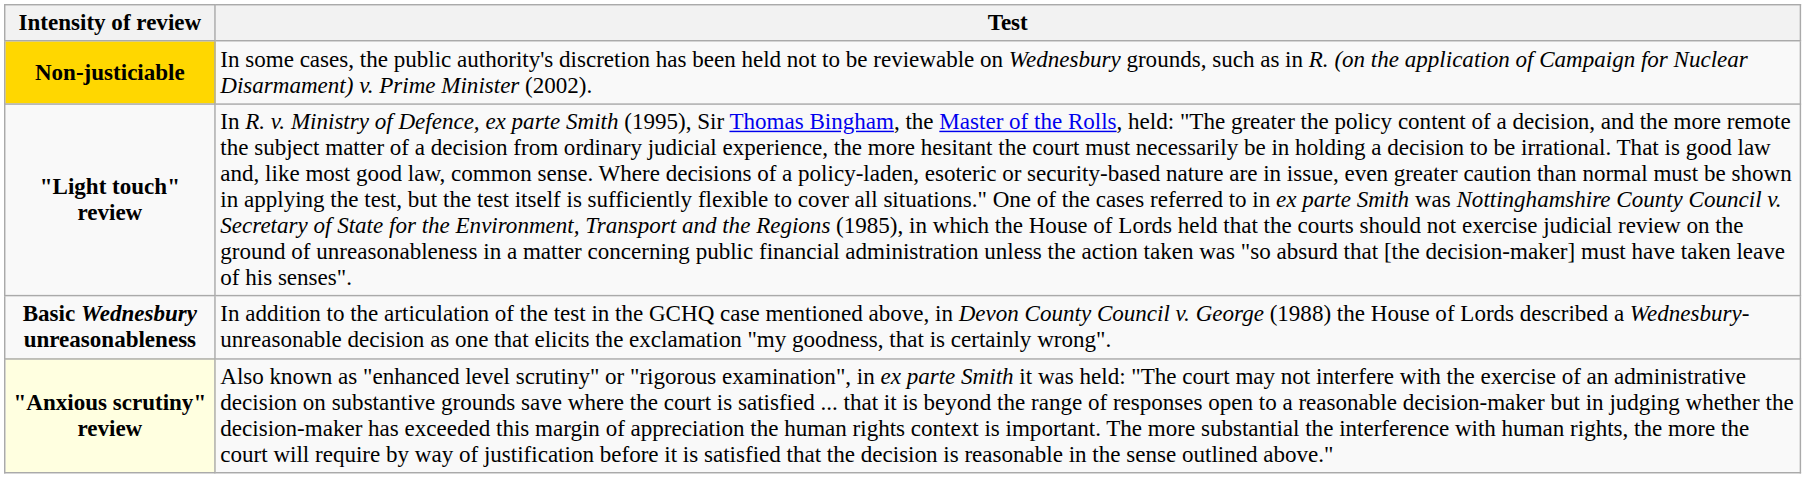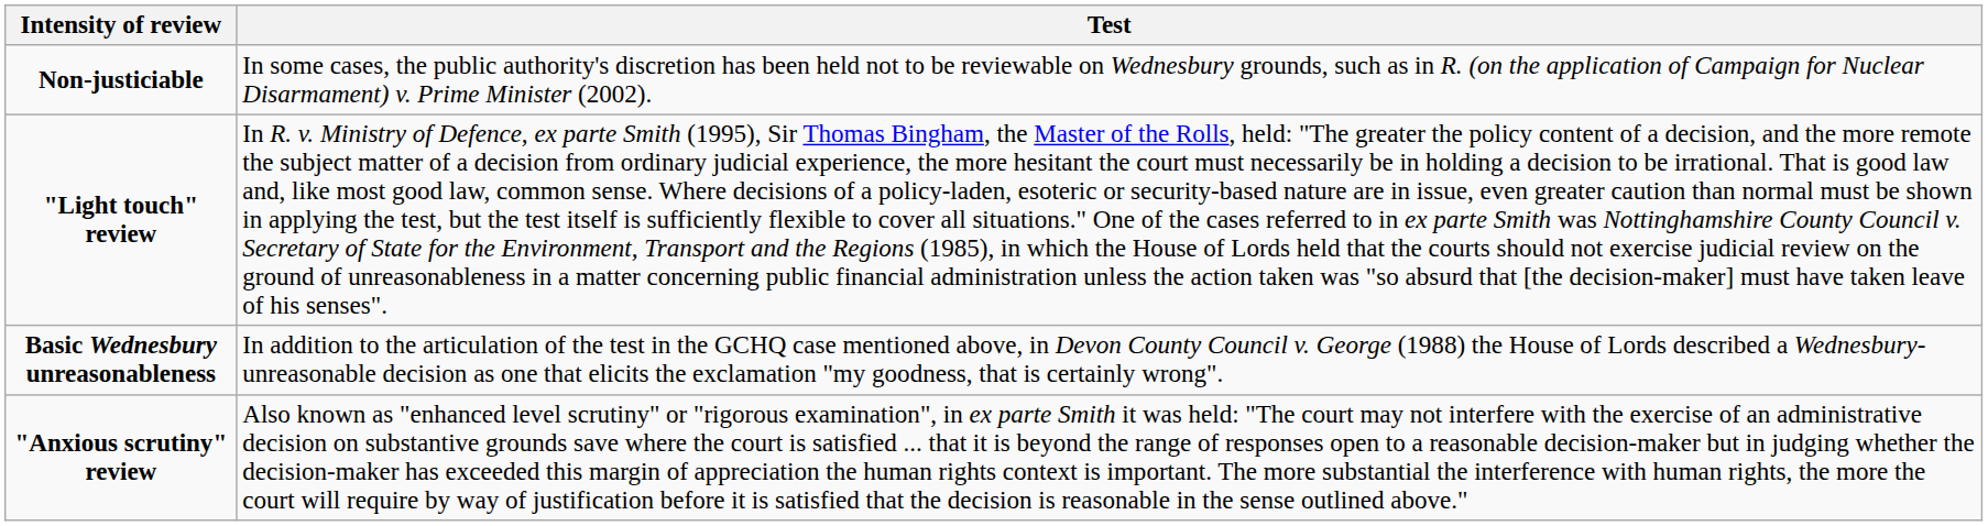Non-justiciable | Intensity of review: gold background -> no background
"Anxious scrutiny" review | Intensity of review: lightyellow background -> no background
